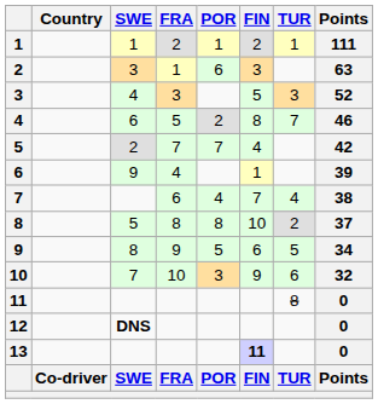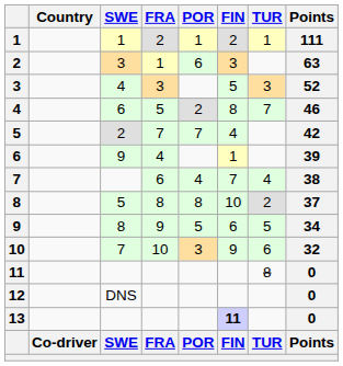12 | SWE: bold -> normal
